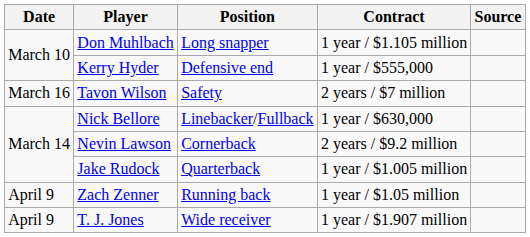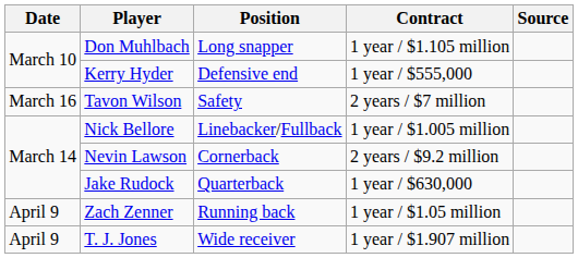Nick Bellore | Contract: 1 year / $630,000 -> 1 year / $1.005 million
Jake Rudock | Contract: 1 year / $1.005 million -> 1 year / $630,000
